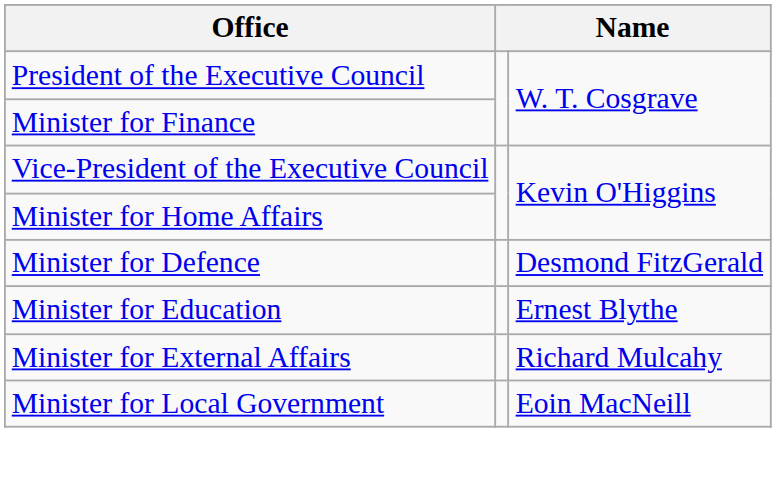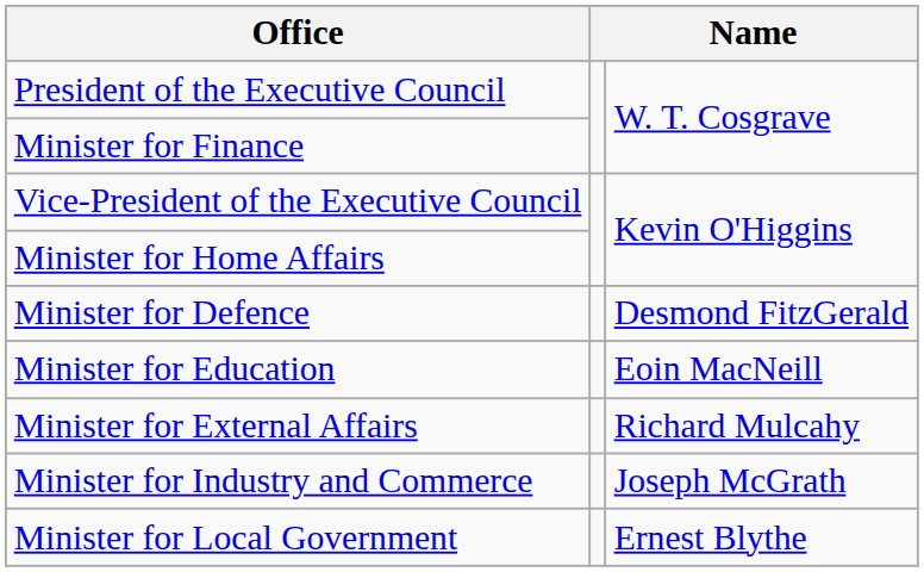Minister for Education | column 3: Ernest Blythe -> Eoin MacNeill
+ row: Minister for Industry and Commerce | Joseph McGrath
Minister for Local Government | column 3: Eoin MacNeill -> Ernest Blythe
